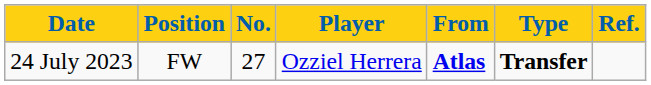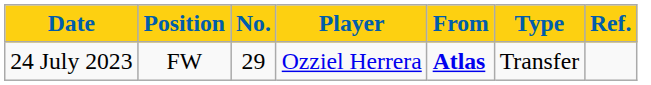24 July 2023 | No.: 27 -> 29
24 July 2023 | Type: bold -> normal
